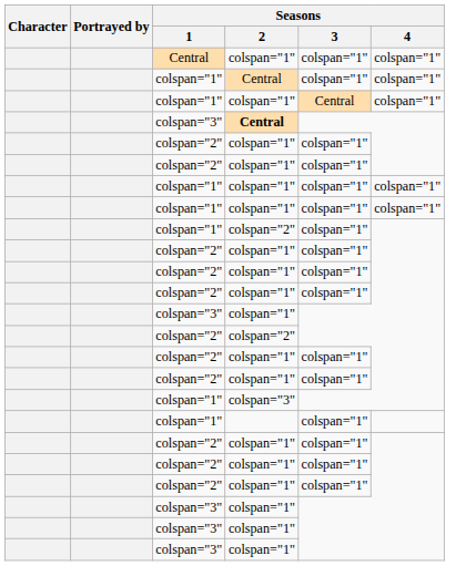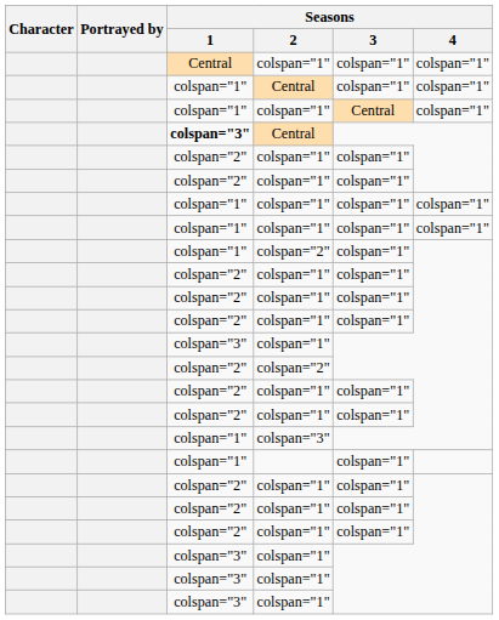colspan="3" / Central | Seasons / 1: normal -> bold
colspan="3" / Central | Seasons / 2: bold -> normal
